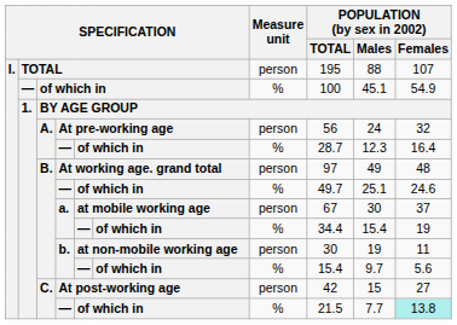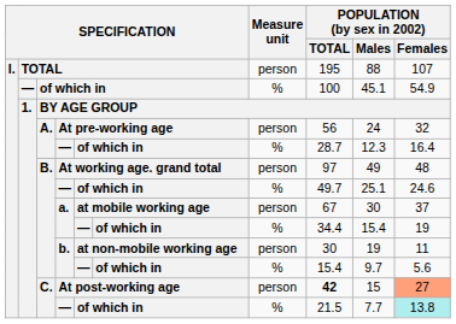At post-working age | POPULATION (by sex in 2002) / TOTAL: normal -> bold
At post-working age | POPULATION (by sex in 2002) / Females: no background -> lightsalmon background
